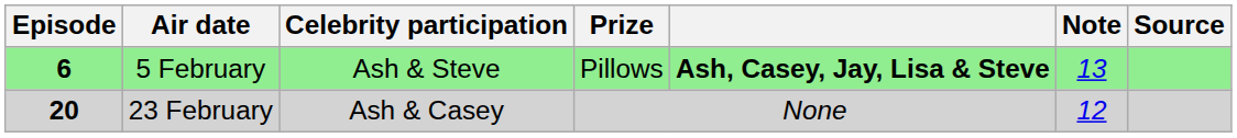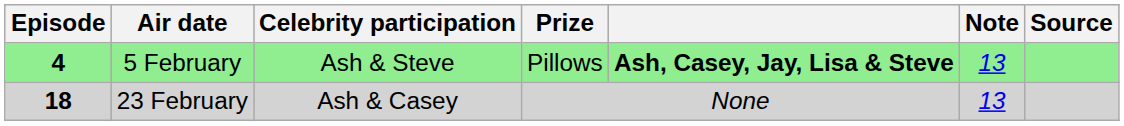5 February | Episode: 6 -> 4
23 February | Episode: 20 -> 18
23 February | Note: 12 -> 13
